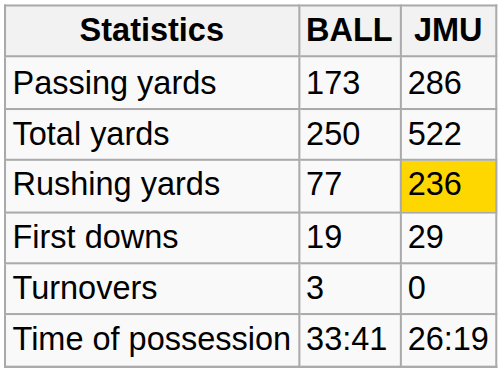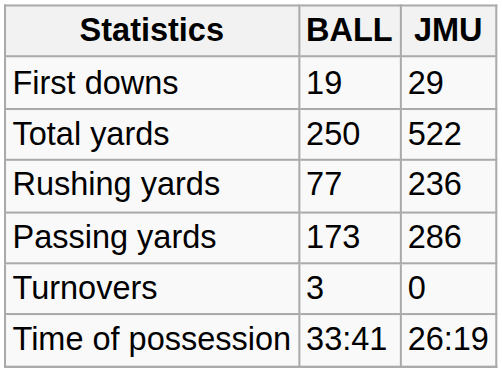rows swapped: First downs <-> Passing yards
Rushing yards | JMU: gold background -> no background
